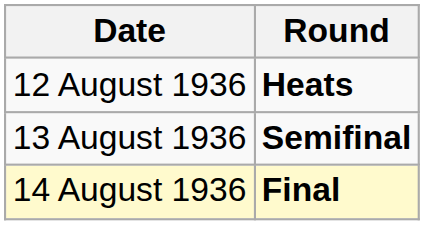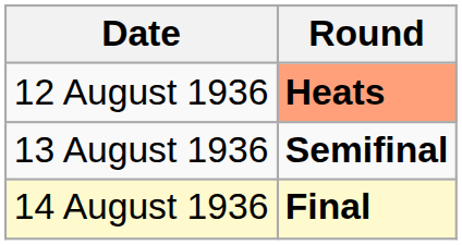12 August 1936 | Round: no background -> lightsalmon background
